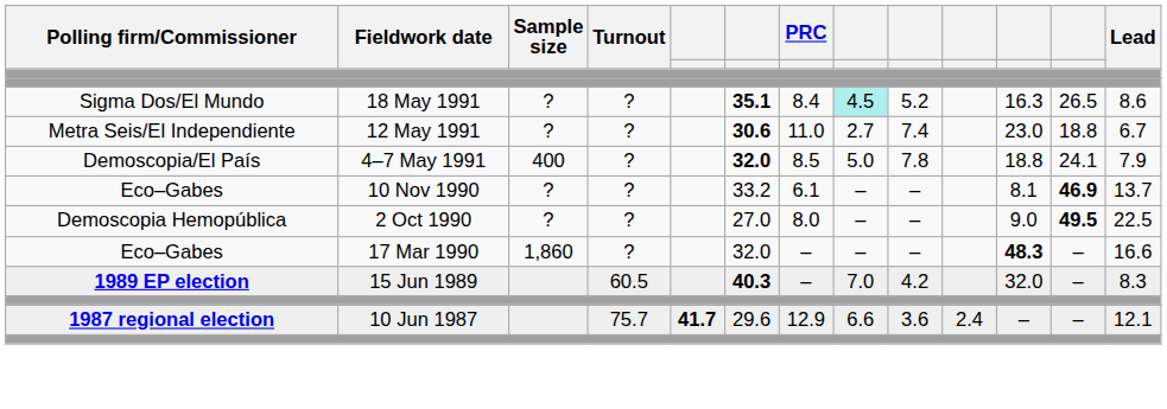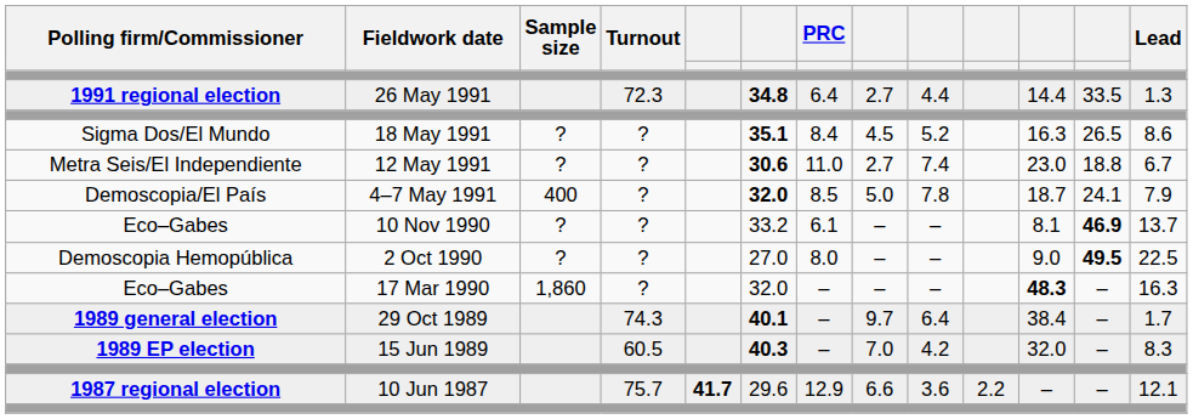+ row: 1991 regional election | 26 May 1991 | 72.3 | 34.8 | 6.4 | 2.7 | 4.4 | 14.4 | 33.5 | 1.3
18 May 1991 | column 8: paleturquoise background -> no background
4–7 May 1991 | column 11: 18.8 -> 18.7
17 Mar 1990 | Lead: 16.6 -> 16.3
+ row: 1989 general election | 29 Oct 1989 | 74.3 | 40.1 | – | 9.7 | 6.4 | 38.4 | – | 1.7
10 Jun 1987 | column 10: 2.4 -> 2.2
